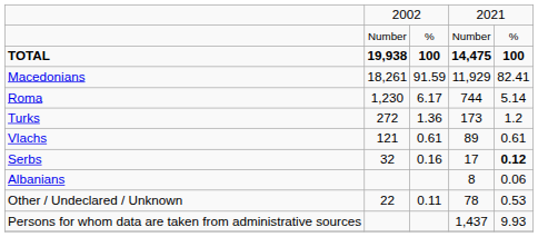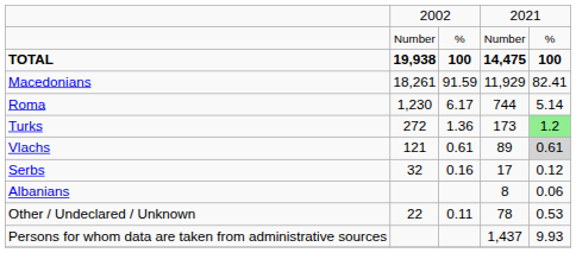Turks | column 5: no background -> lightgreen background
Vlachs | column 5: no background -> lightgrey background
Serbs | column 5: bold -> normal
